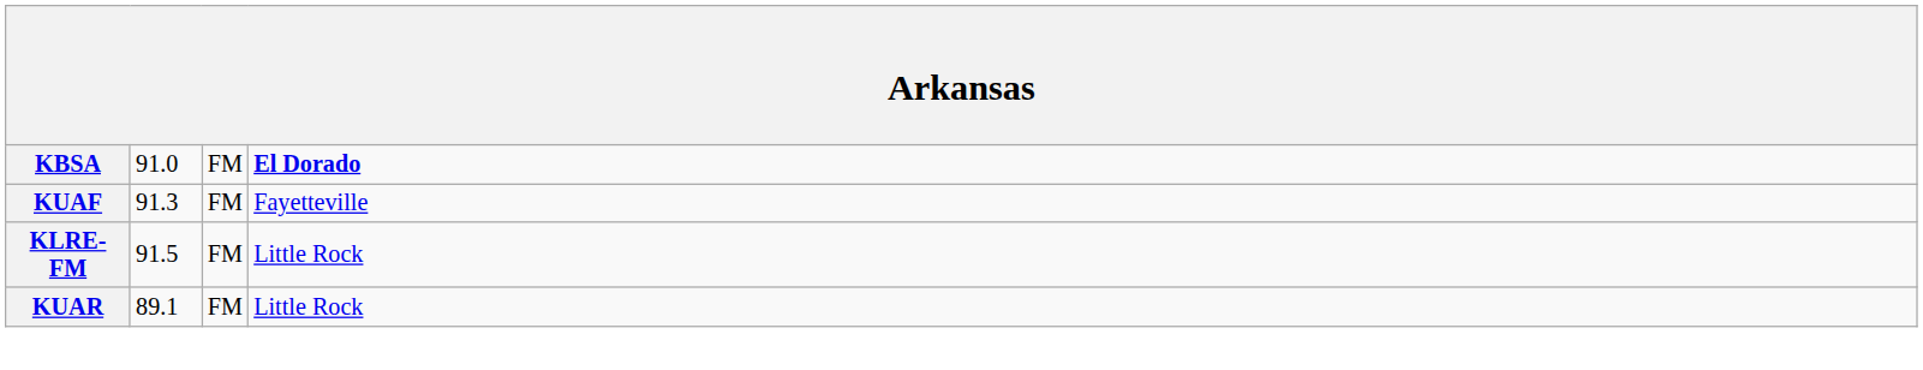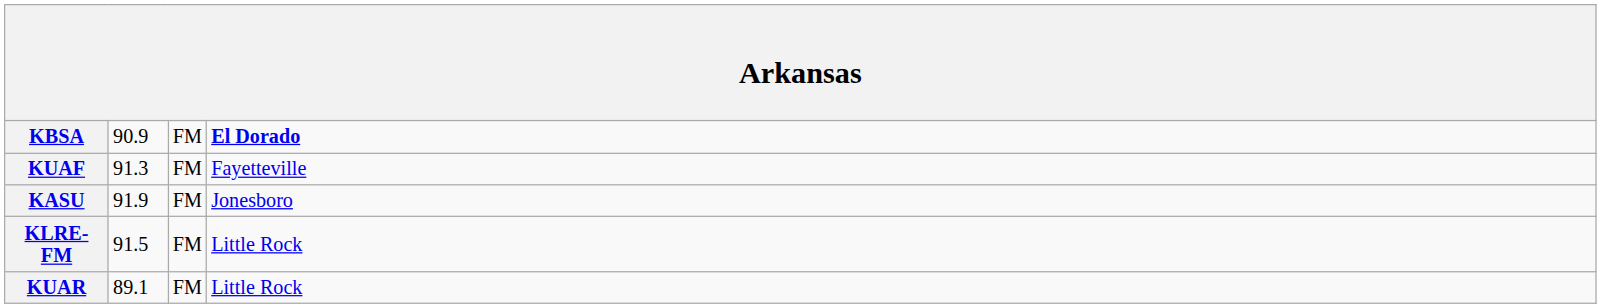KBSA | column 2: 91.0 -> 90.9
+ row: KASU | 91.9 | FM | Jonesboro
